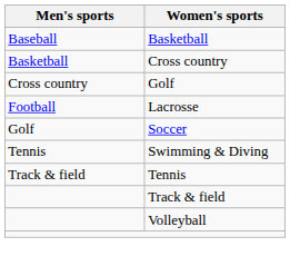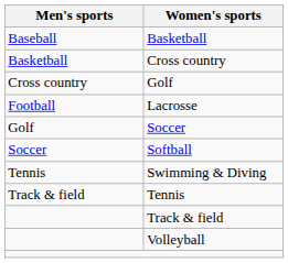+ row: Soccer | Softball
